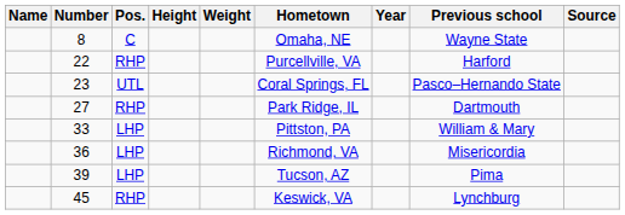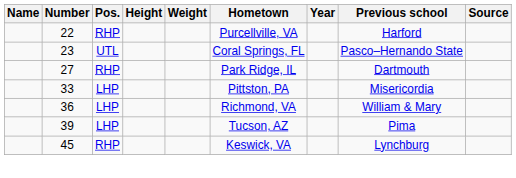- row: 8 | C | Omaha, NE | Wayne State
33 | Previous school: William & Mary -> Misericordia
36 | Previous school: Misericordia -> William & Mary
